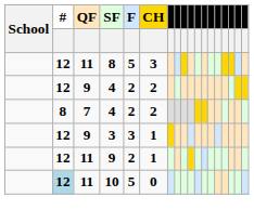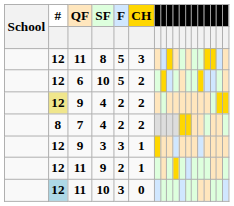+ row: 12 | 6 | 10 | 5 | 2
9 / 4 | #: no background -> khaki background
11 / 10 | F: 5 -> 3
